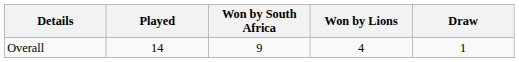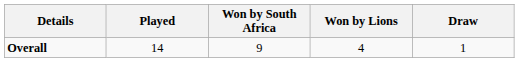row 2 | Details: normal -> bold
